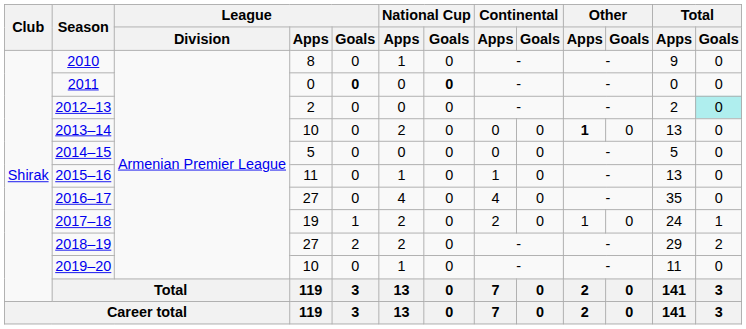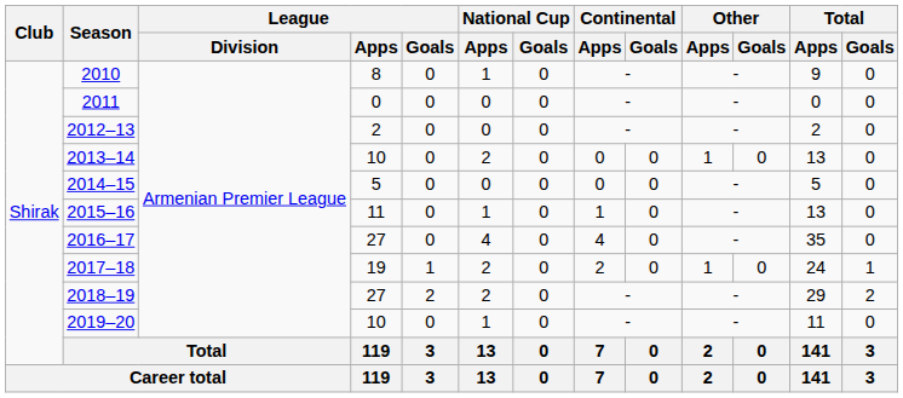2011 | League / Goals: bold -> normal
2011 | National Cup / Goals: bold -> normal
2012–13 | Total / Goals: paleturquoise background -> no background
2013–14 | Other / Apps: bold -> normal
